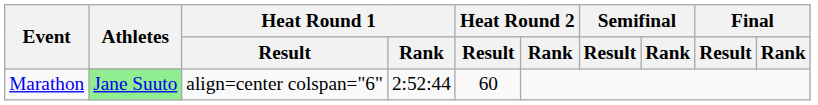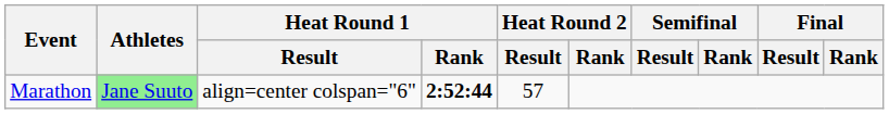Marathon | Heat Round 1 / Rank: normal -> bold
Marathon | Heat Round 2 / Result: 60 -> 57
